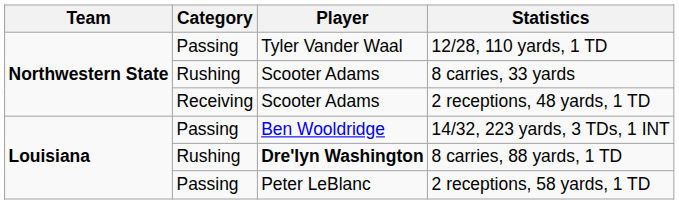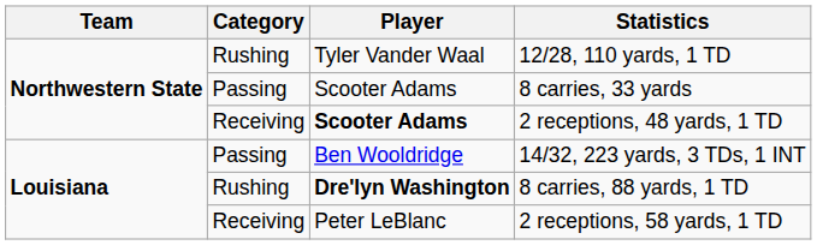12/28, 110 yards, 1 TD | Category: Passing -> Rushing
8 carries, 33 yards | Category: Rushing -> Passing
2 receptions, 48 yards, 1 TD | Player: normal -> bold
2 receptions, 58 yards, 1 TD | Category: Passing -> Receiving
